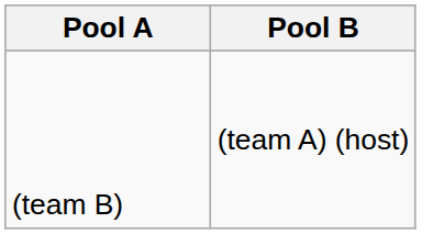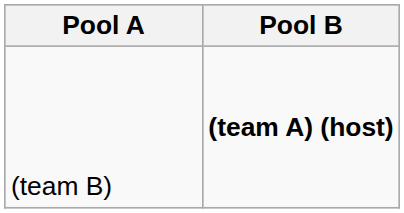(team B) | Pool B: normal -> bold
